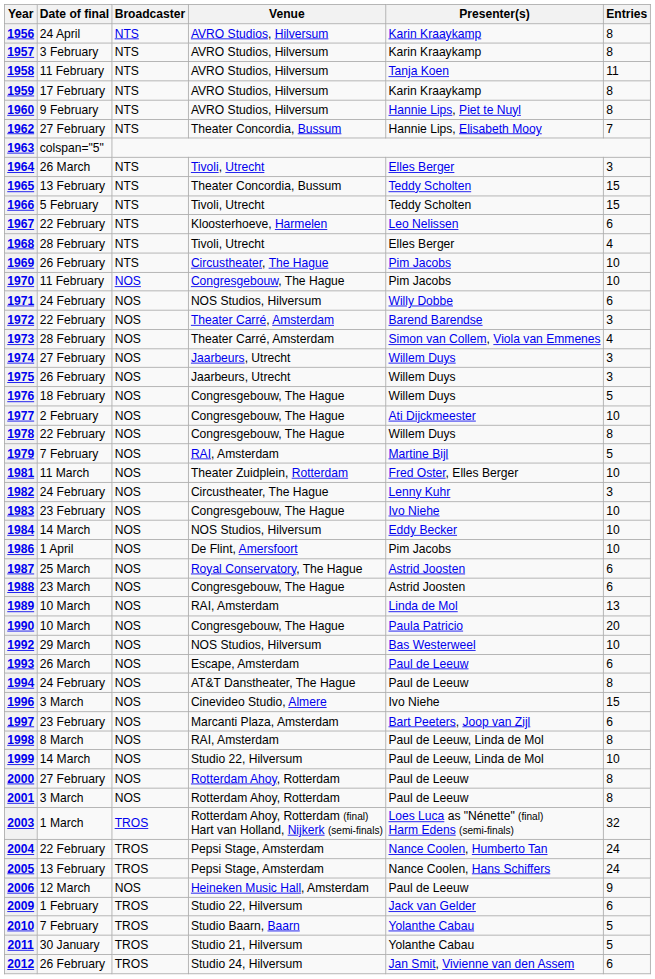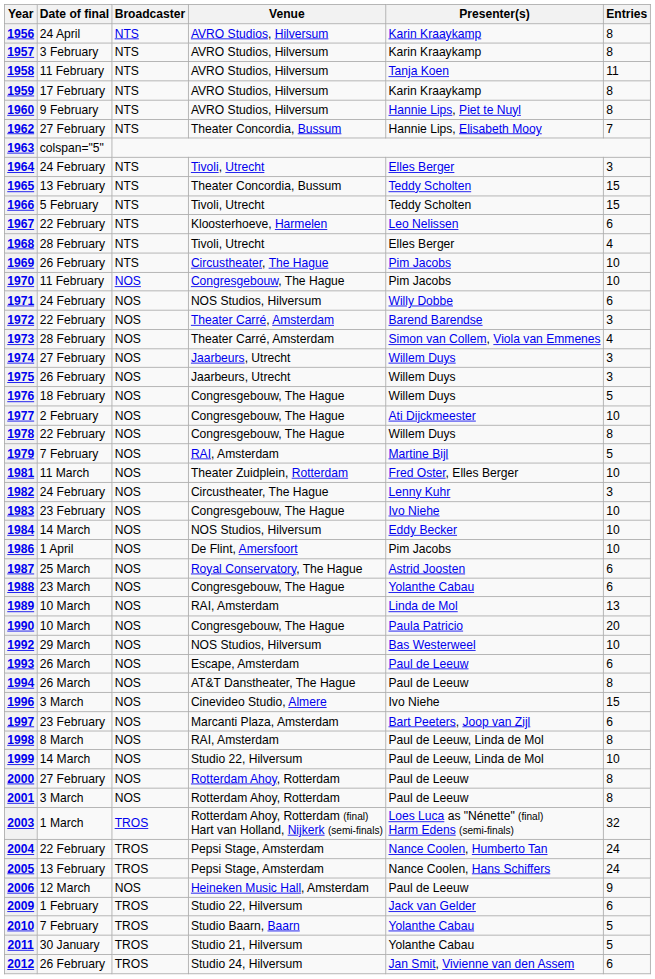1964 | Date of final: 26 March -> 24 February
1988 | Presenter(s): Astrid Joosten -> Yolanthe Cabau
1994 | Date of final: 24 February -> 26 March
